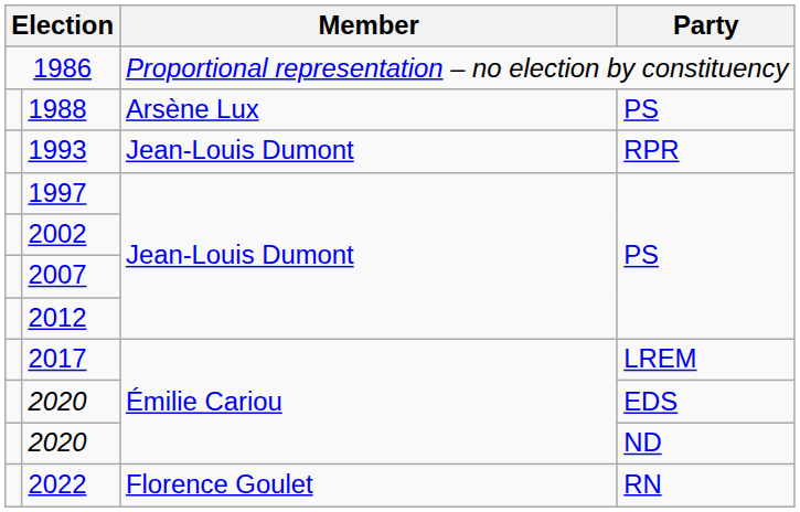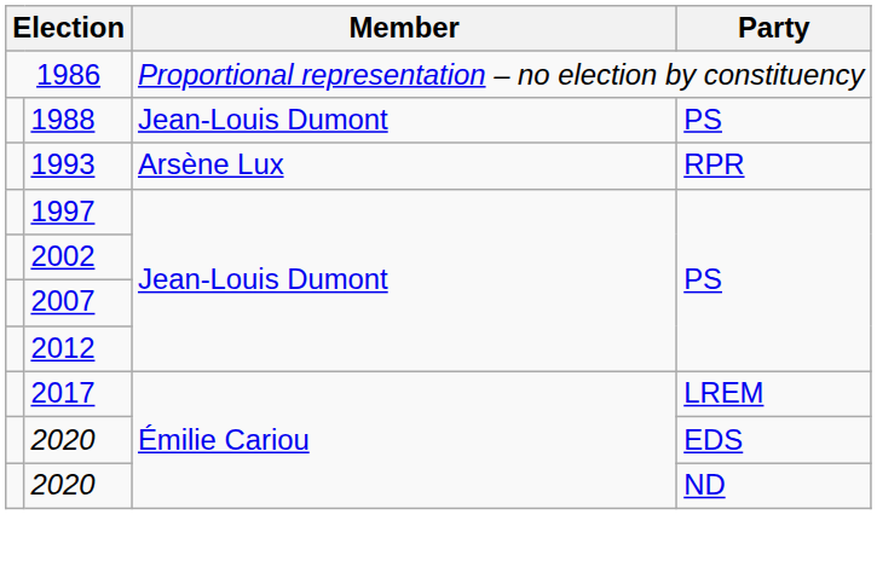1988 | Member: Arsène Lux -> Jean-Louis Dumont
1993 | Member: Jean-Louis Dumont -> Arsène Lux
- row: 2022 | Florence Goulet | RN
